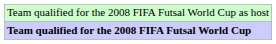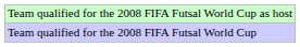row 2 | column 1: bold -> normal
